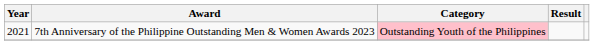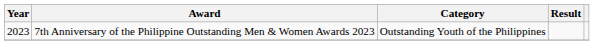row 2 | Year: 2021 -> 2023
row 2 | Category: pink background -> no background
